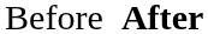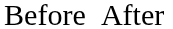Before | column 2: bold -> normal
